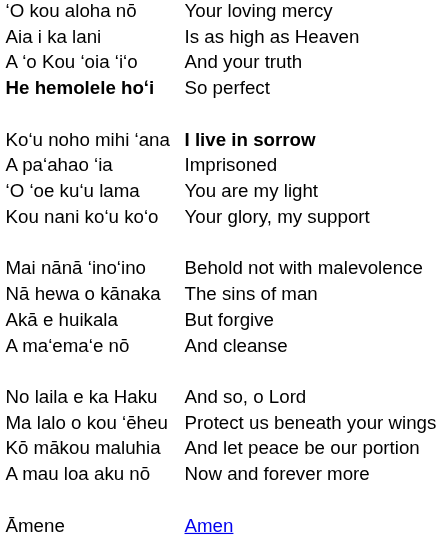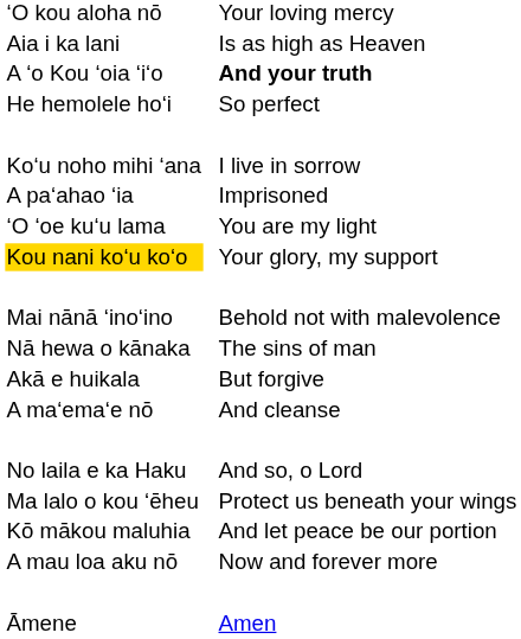A ʻo Kou ʻoia ʻiʻo | column 2: normal -> bold
He hemolele hoʻi | column 1: bold -> normal
Koʻu noho mihi ʻana | column 2: bold -> normal
Kou nani koʻu koʻo | column 1: no background -> gold background
